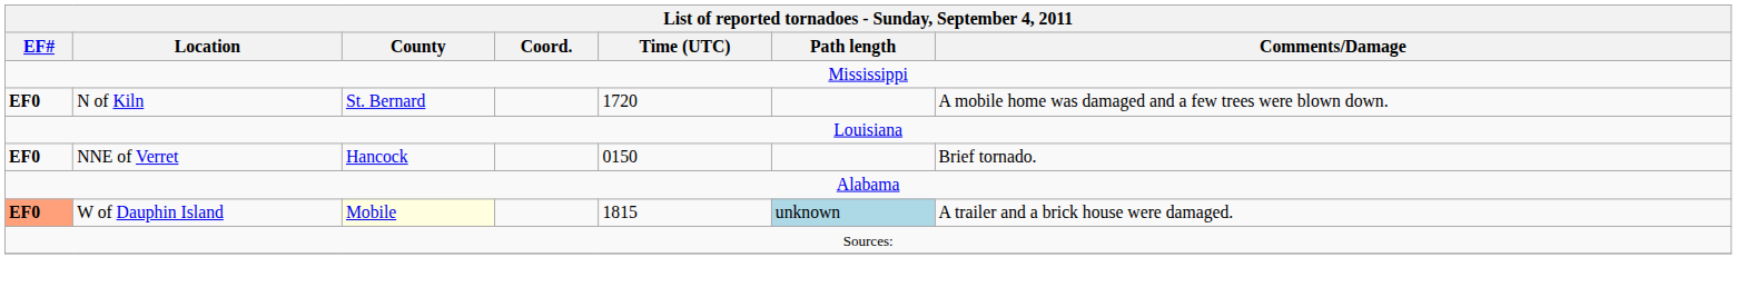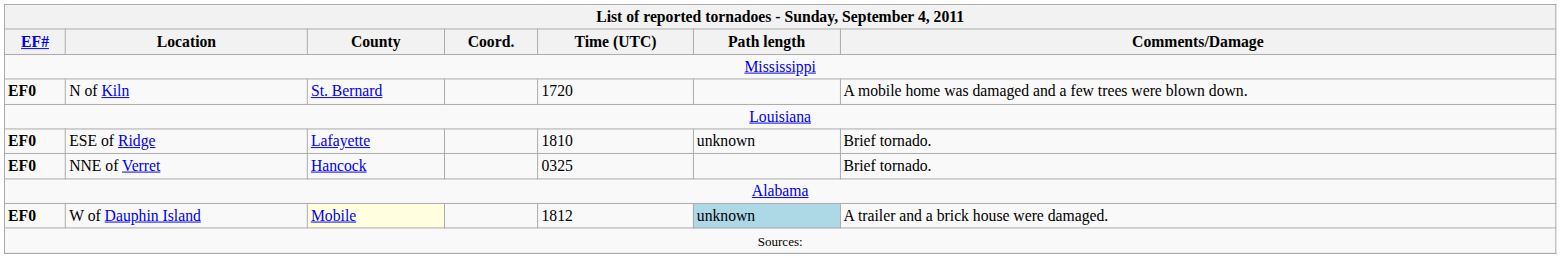+ row: EF0 | ESE of Ridge | Lafayette | 1810 | unknown | Brief tornado.
NNE of Verret | Time (UTC): 0150 -> 0325
W of Dauphin Island | EF#: lightsalmon background -> no background
W of Dauphin Island | Time (UTC): 1815 -> 1812
